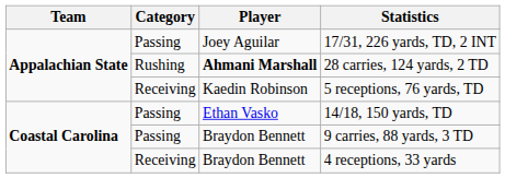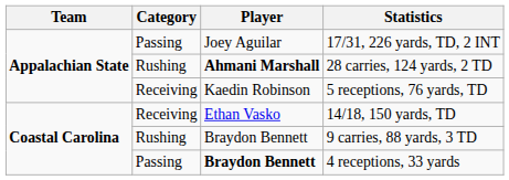14/18, 150 yards, TD | Category: Passing -> Receiving
9 carries, 88 yards, 3 TD | Category: Passing -> Rushing
4 receptions, 33 yards | Category: Receiving -> Passing
4 receptions, 33 yards | Player: normal -> bold
